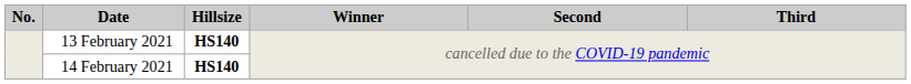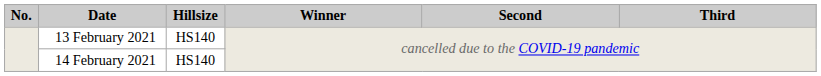13 February 2021 | Hillsize: bold -> normal
14 February 2021 | Hillsize: bold -> normal
